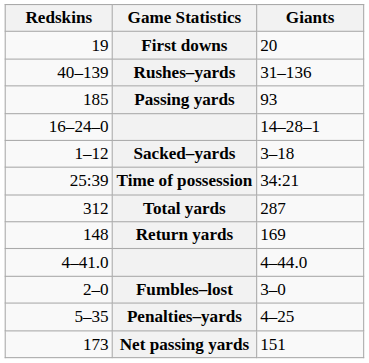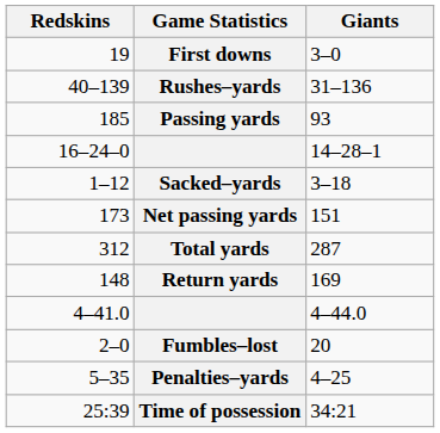First downs | Giants: 20 -> 3–0
rows swapped: Net passing yards <-> Time of possession
Fumbles–lost | Giants: 3–0 -> 20
